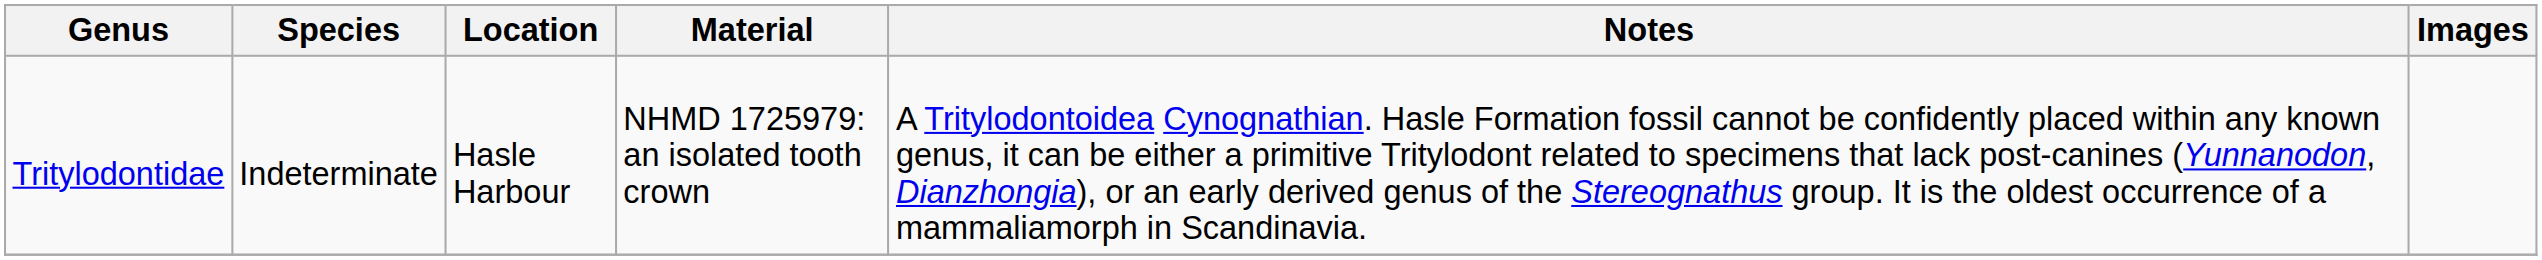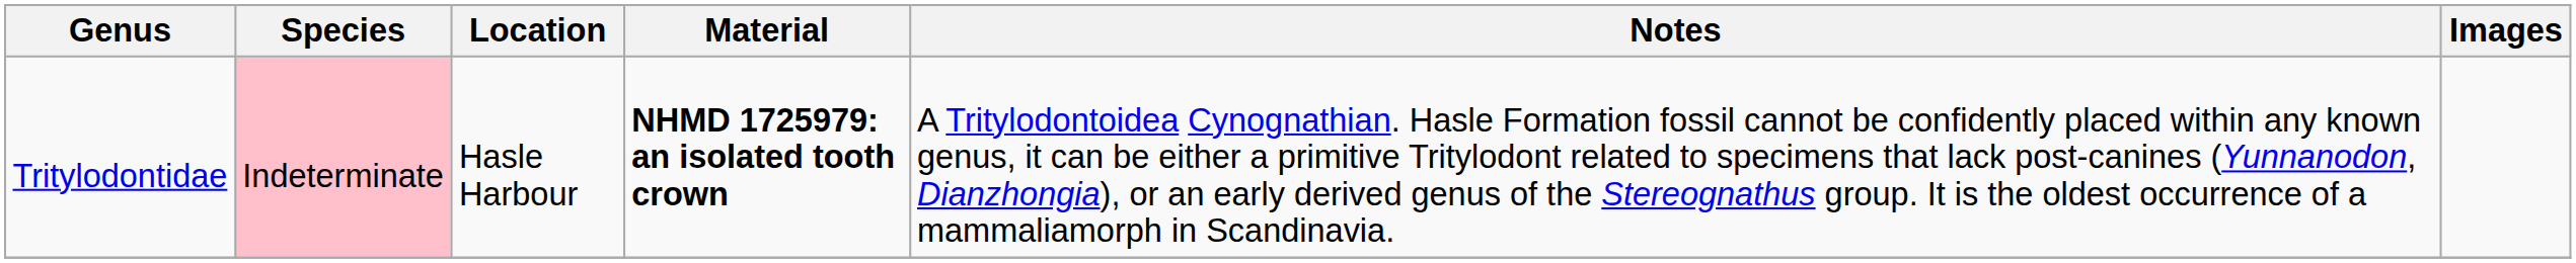Tritylodontidae | Species: no background -> pink background
Tritylodontidae | Material: normal -> bold
